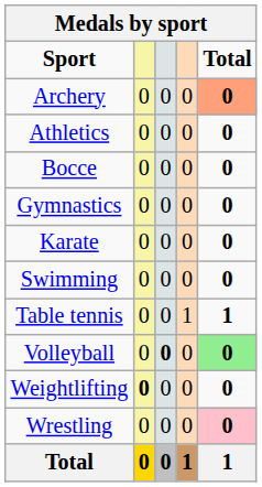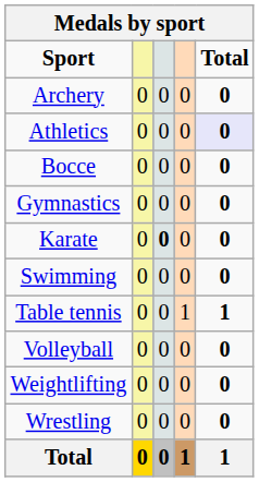Archery | Total: lightsalmon background -> no background
Athletics | Total: no background -> lavender background
Karate | column 3: normal -> bold
Volleyball | column 3: bold -> normal
Volleyball | Total: lightgreen background -> no background
Weightlifting | column 2: bold -> normal
Wrestling | Total: pink background -> no background
